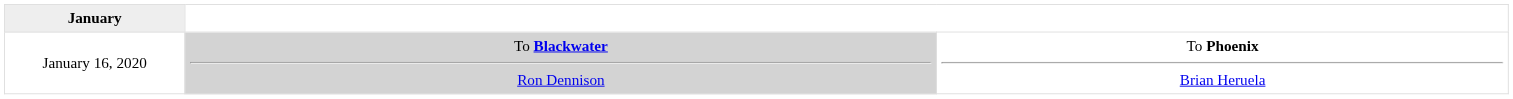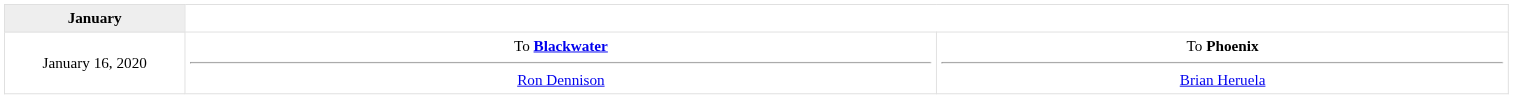January 16, 2020 | column 2: lightgrey background -> no background
